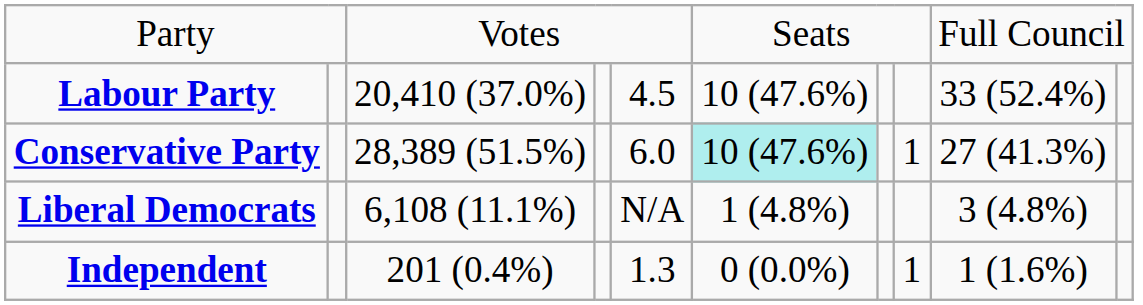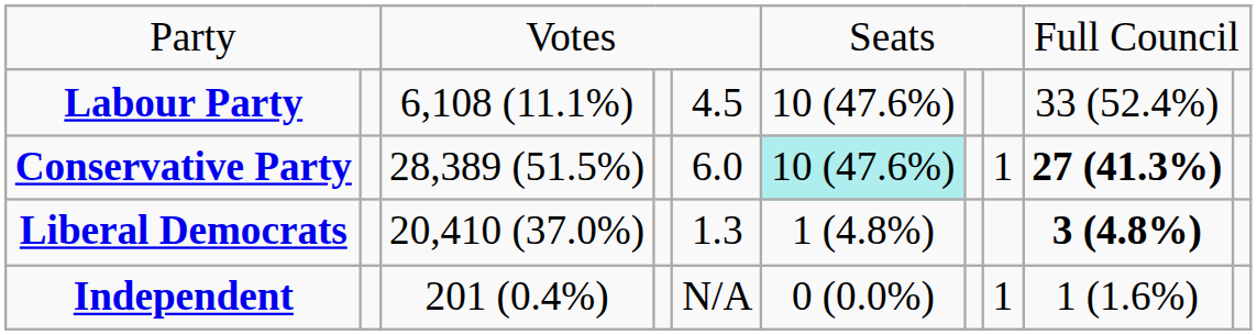Labour Party | column 3: 20,410 (37.0%) -> 6,108 (11.1%)
Conservative Party | column 9: normal -> bold
Liberal Democrats | column 3: 6,108 (11.1%) -> 20,410 (37.0%)
Liberal Democrats | column 5: N/A -> 1.3
Liberal Democrats | column 9: normal -> bold
Independent | column 5: 1.3 -> N/A
